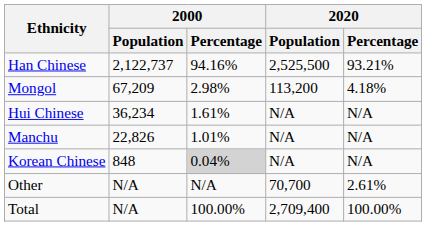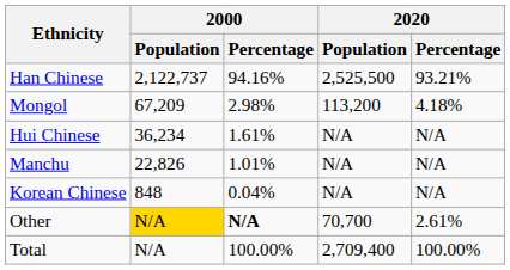Korean Chinese | 2000 / Percentage: lightgrey background -> no background
Other | 2000 / Population: no background -> gold background
Other | 2000 / Percentage: normal -> bold
